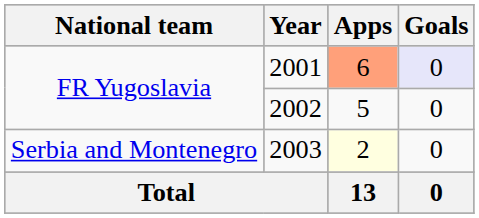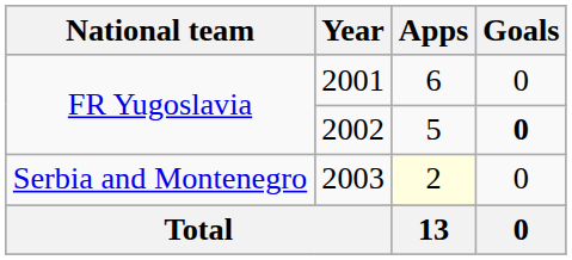2001 | Apps: lightsalmon background -> no background
2001 | Goals: lavender background -> no background
2002 | Goals: normal -> bold
